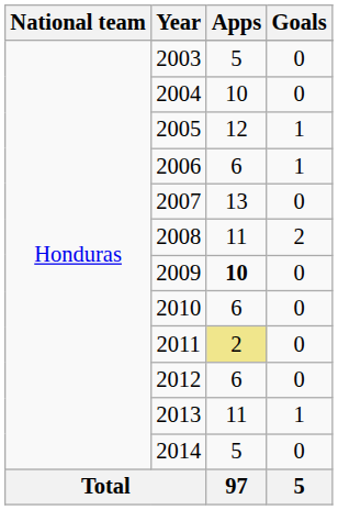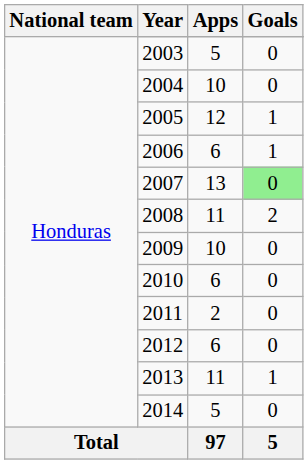2007 | Goals: no background -> lightgreen background
2009 | Apps: bold -> normal
2011 | Apps: khaki background -> no background
